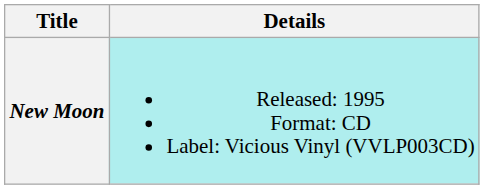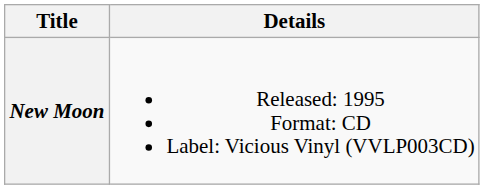New Moon | Details: paleturquoise background -> no background
